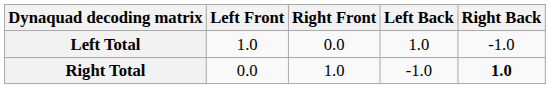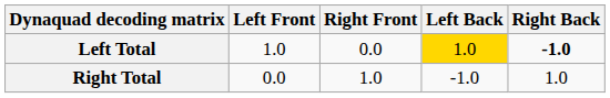row 2 | Left Back: no background -> gold background
row 2 | Right Back: normal -> bold
row 3 | Right Back: bold -> normal
